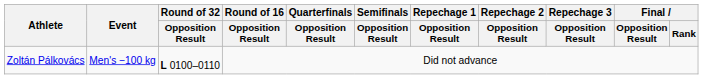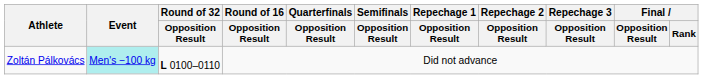Zoltán Pálkovács | Event: no background -> paleturquoise background
